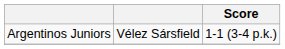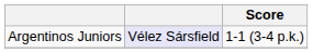Argentinos Juniors | column 2: no background -> lavender background
